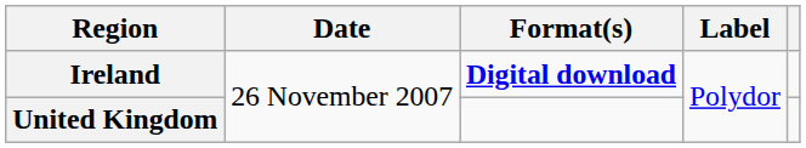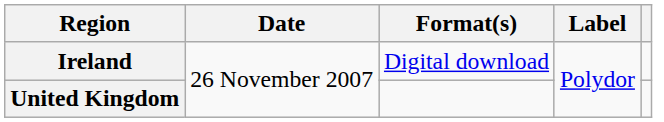Ireland | Format(s): bold -> normal
